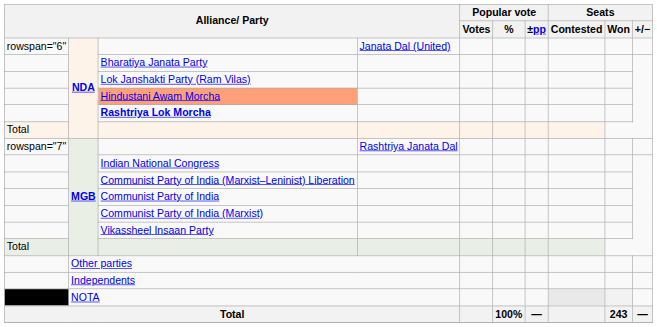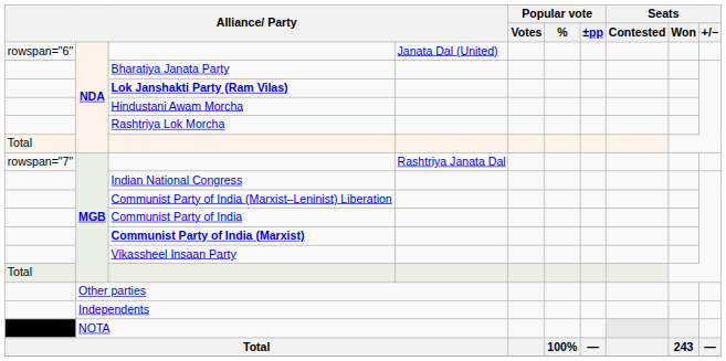Lok Janshakti Party (Ram Vilas) | column 3: normal -> bold
Hindustani Awam Morcha | column 3: lightsalmon background -> no background
Rashtriya Lok Morcha | column 3: bold -> normal
Communist Party of India (Marxist) | column 3: normal -> bold
